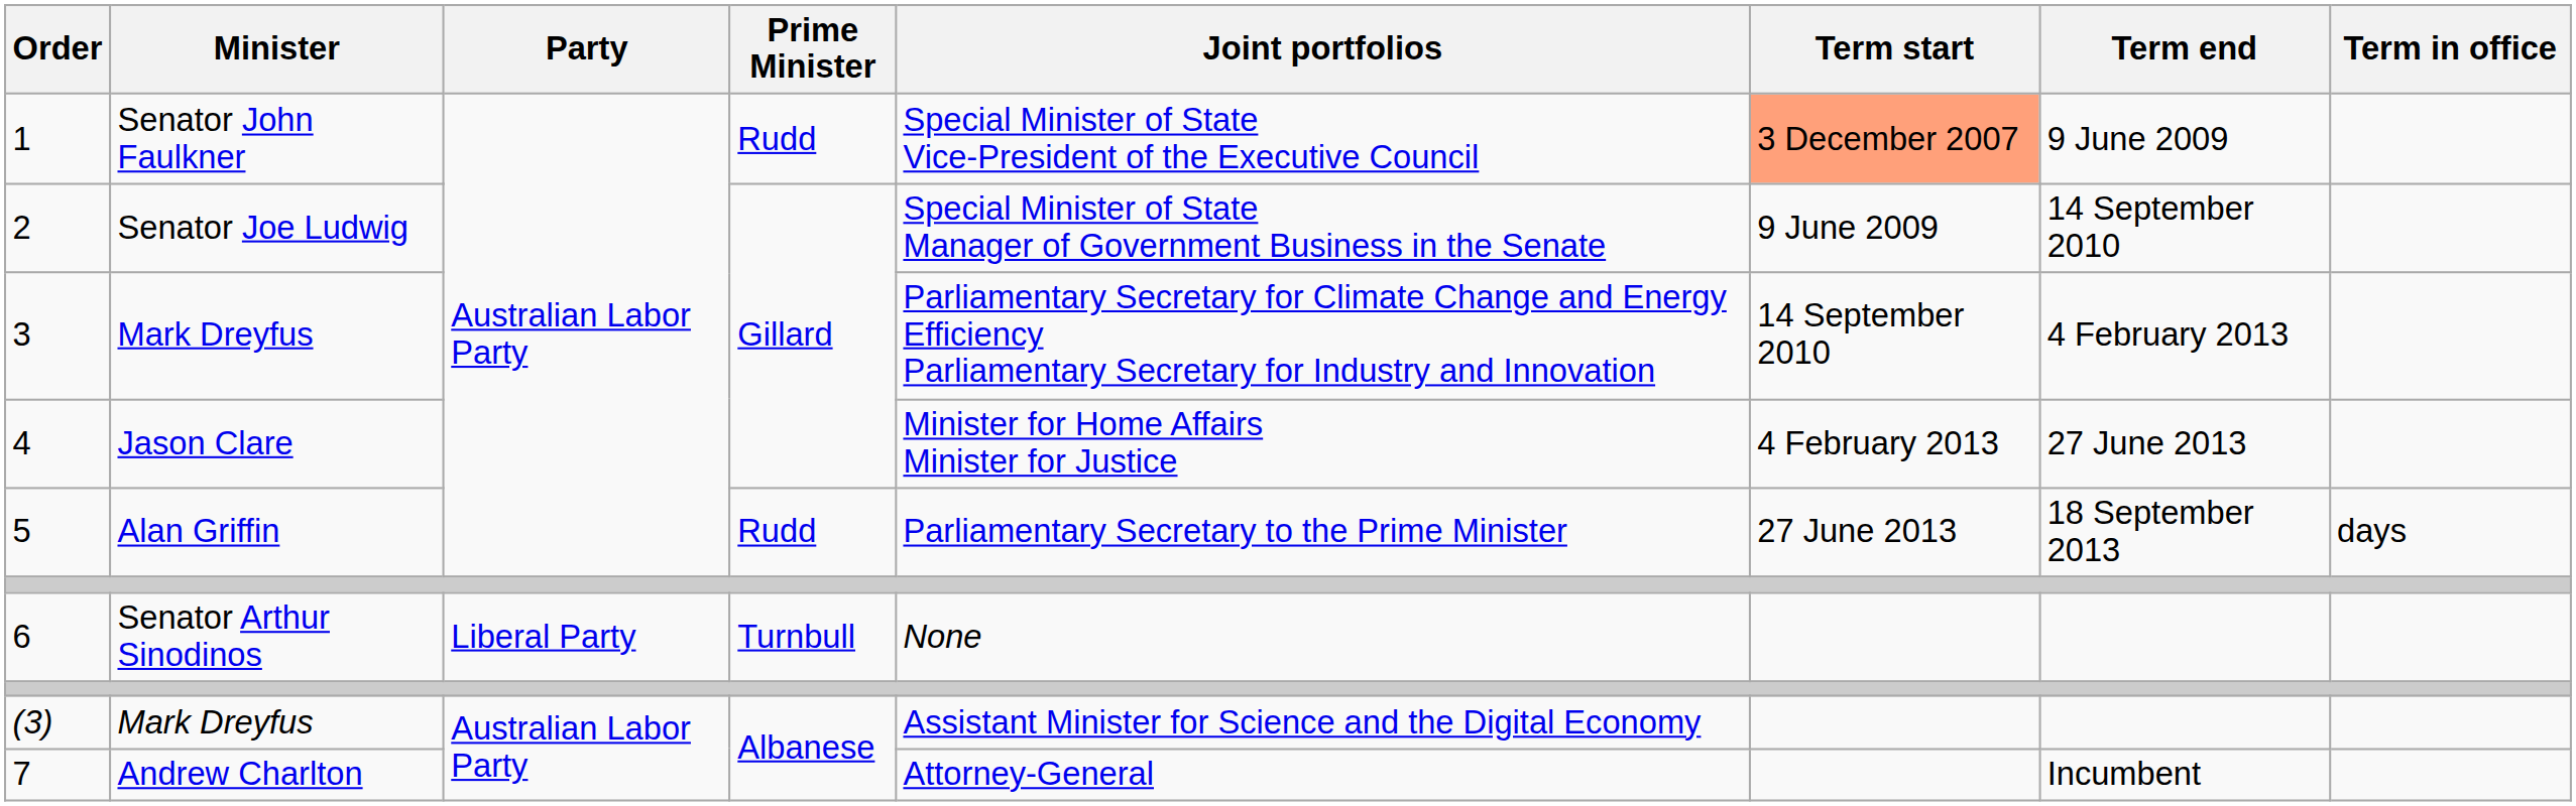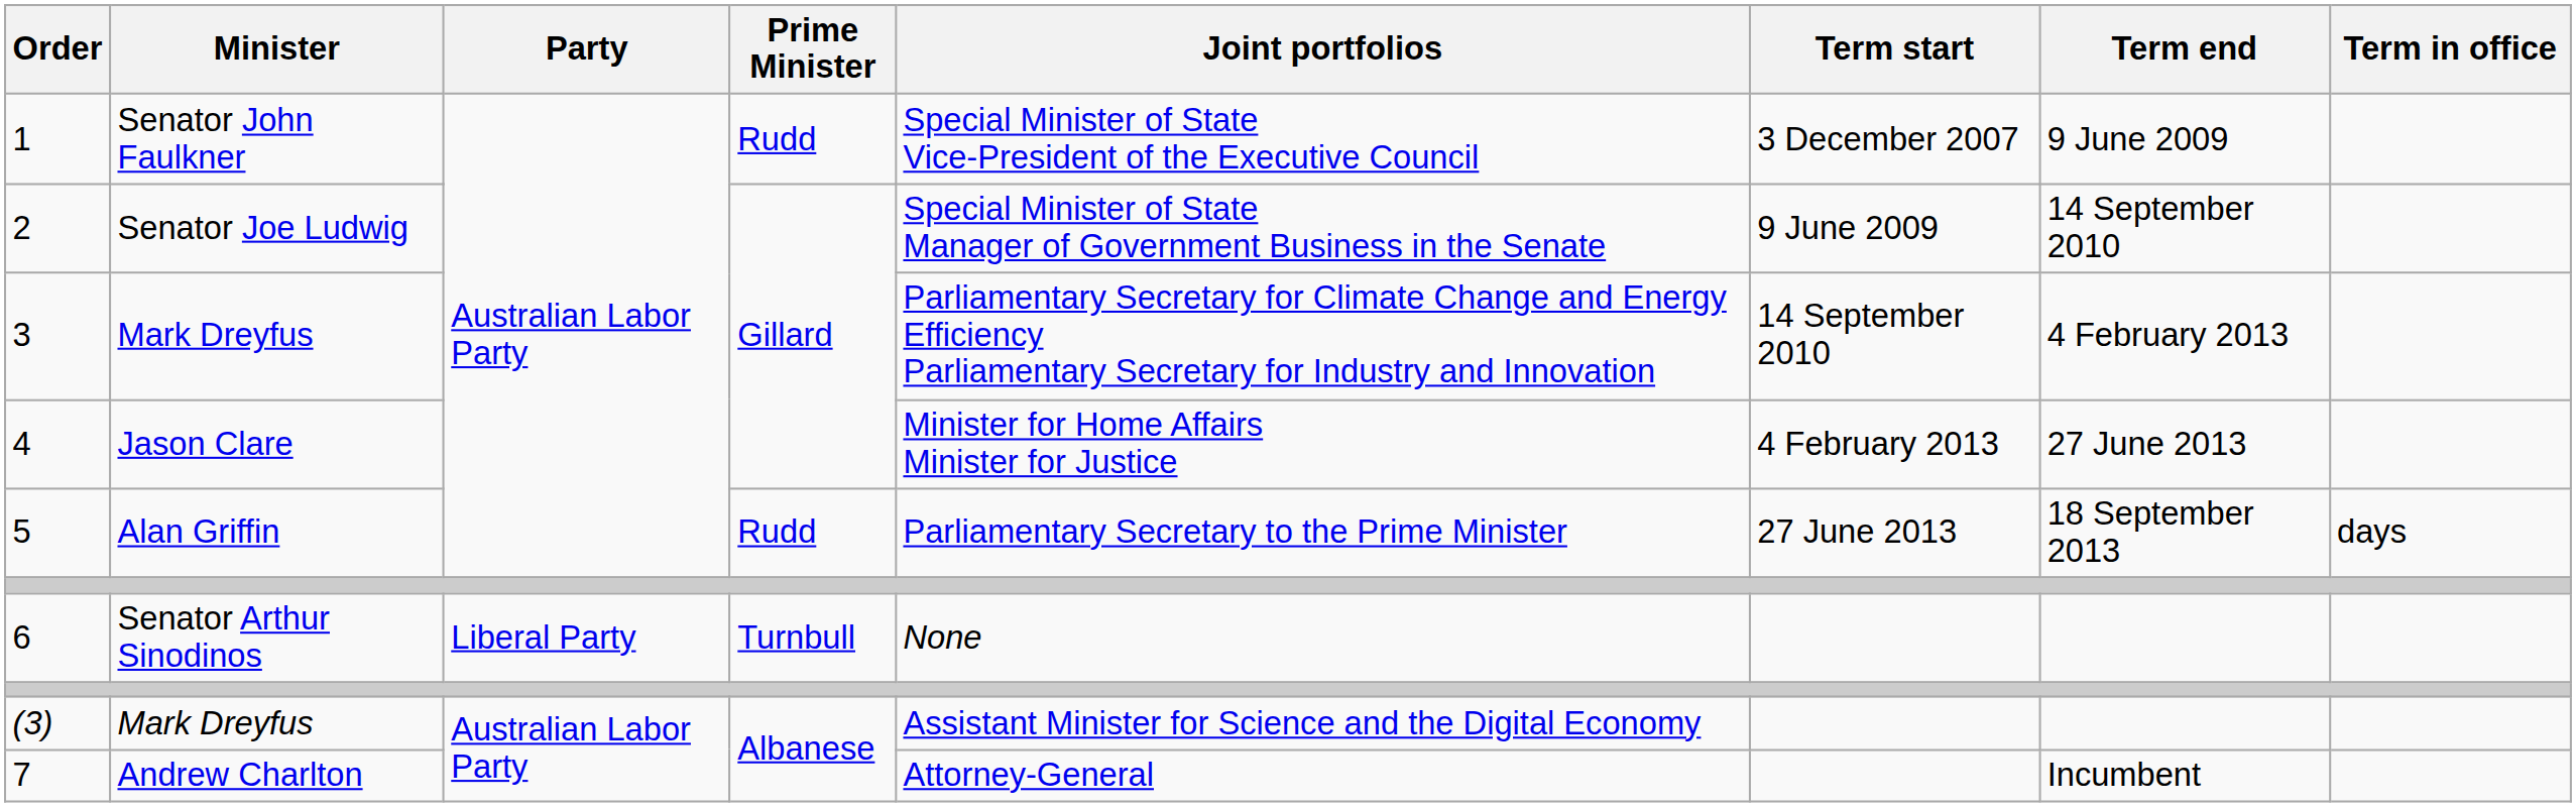1 | Term start: lightsalmon background -> no background
